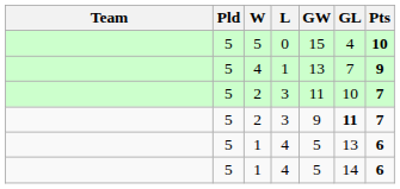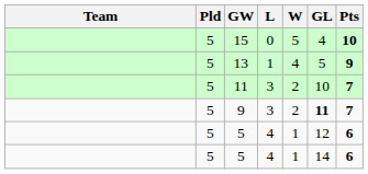columns swapped: W <-> GW
row 3 | GL: 7 -> 5
row 6 | GL: 13 -> 12
